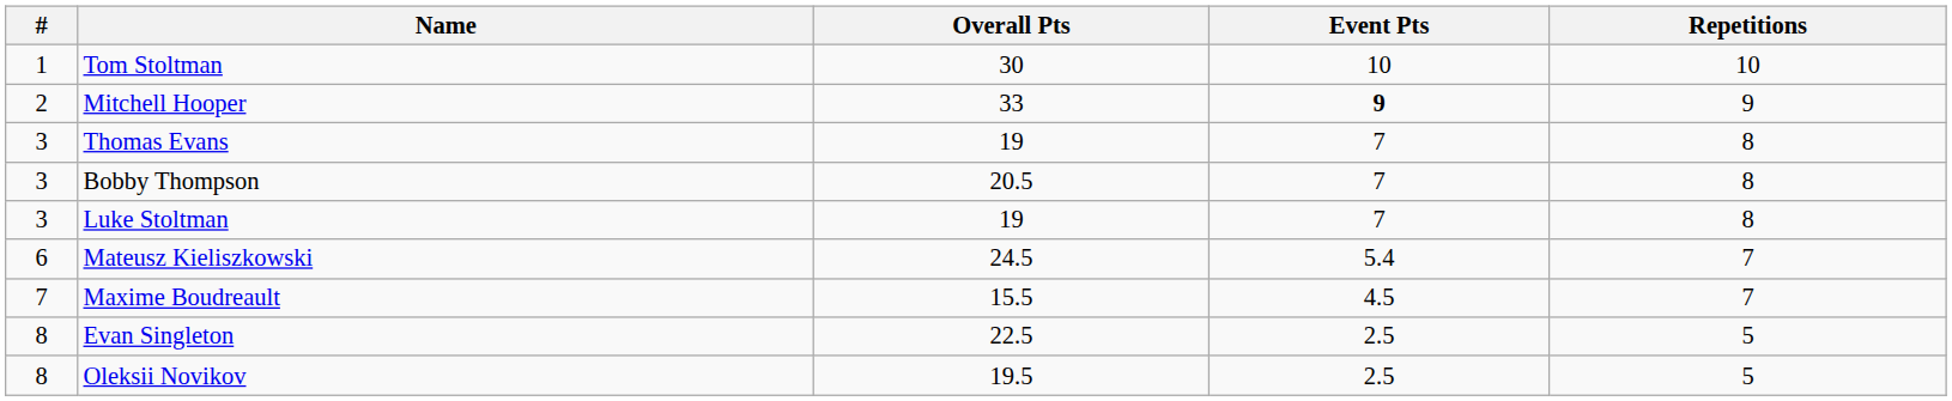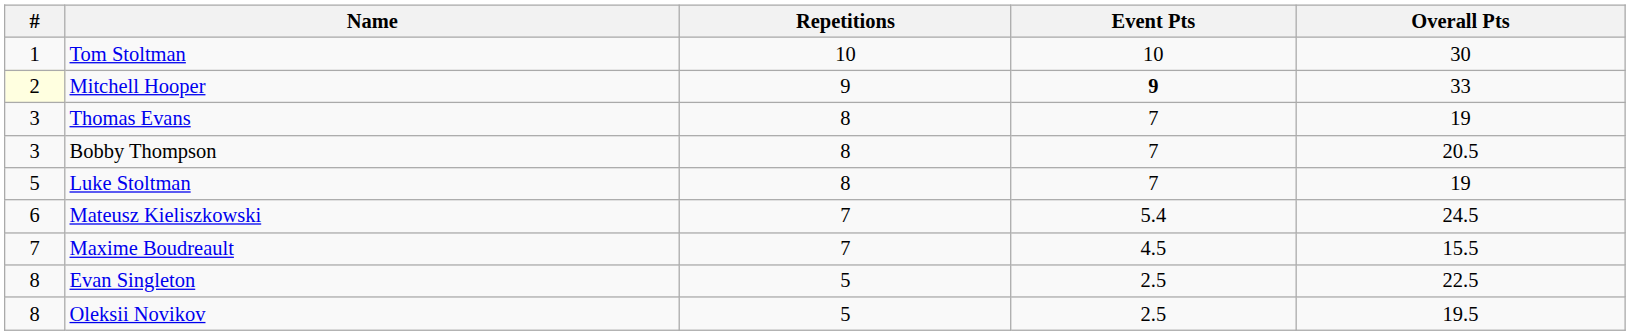columns swapped: Repetitions <-> Overall Pts
Mitchell Hooper | #: no background -> lightyellow background
Luke Stoltman | #: 3 -> 5
